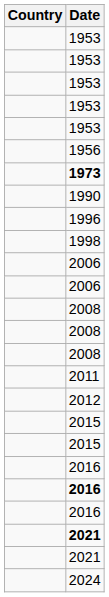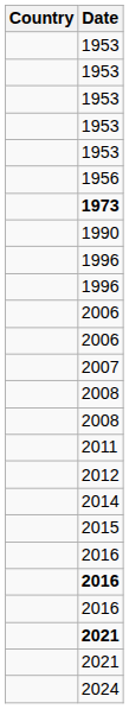row 11 | Date: 1998 -> 1996
row 14 | Date: 2008 -> 2007
row 19 | Date: 2015 -> 2014
